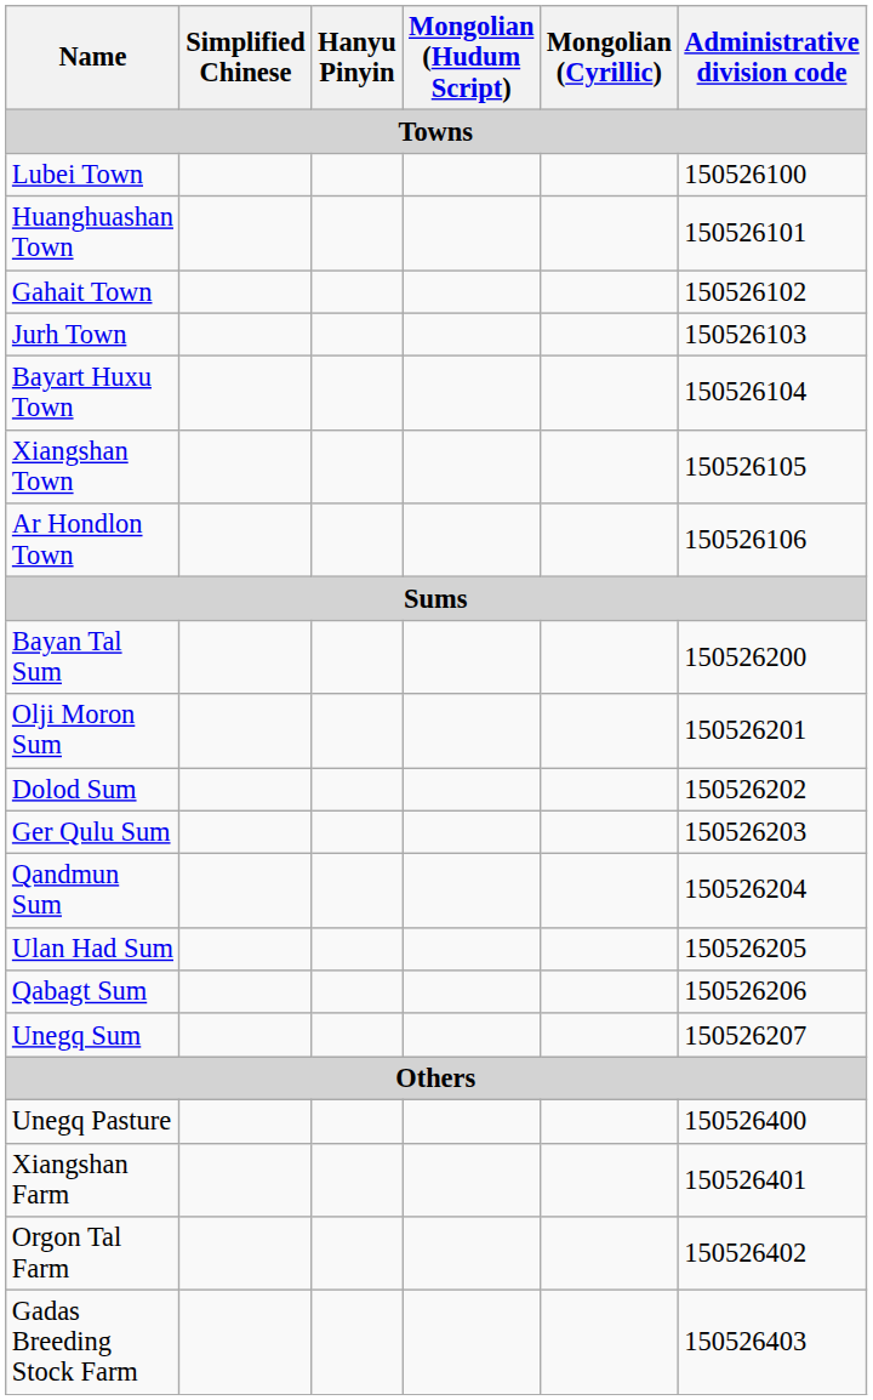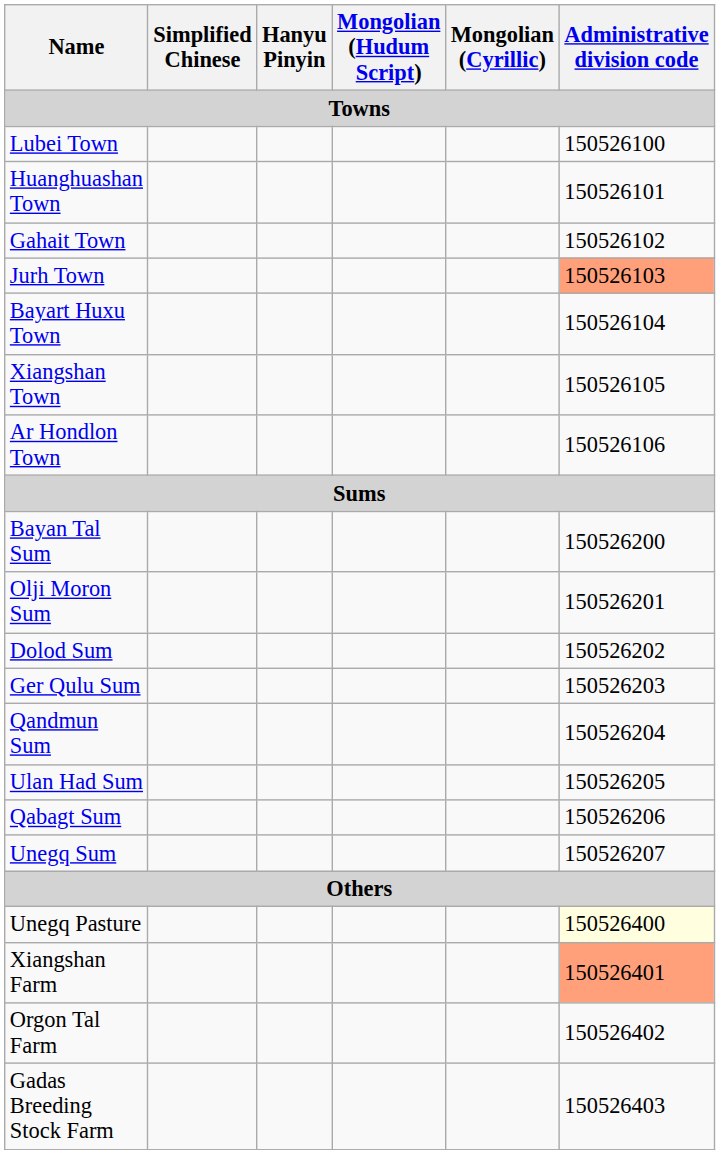Jurh Town | Administrative division code: no background -> lightsalmon background
Unegq Pasture | Administrative division code: no background -> lightyellow background
Xiangshan Farm | Administrative division code: no background -> lightsalmon background
